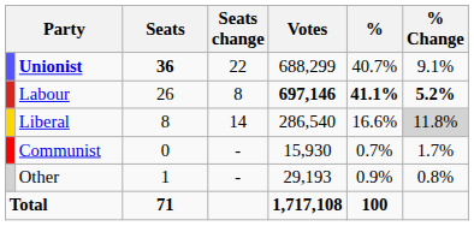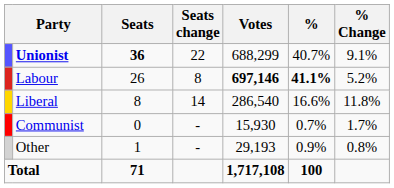Labour | % Change: bold -> normal
Liberal | % Change: lightgrey background -> no background
